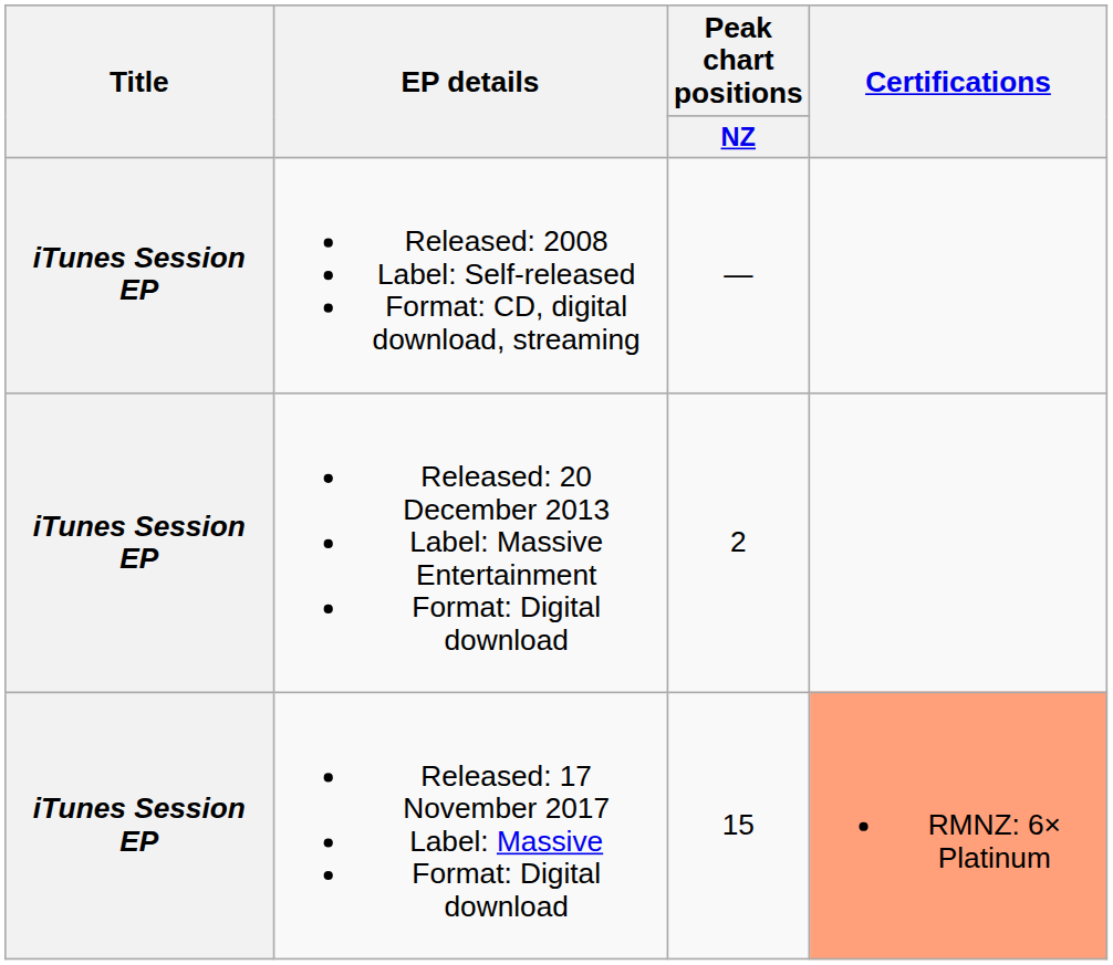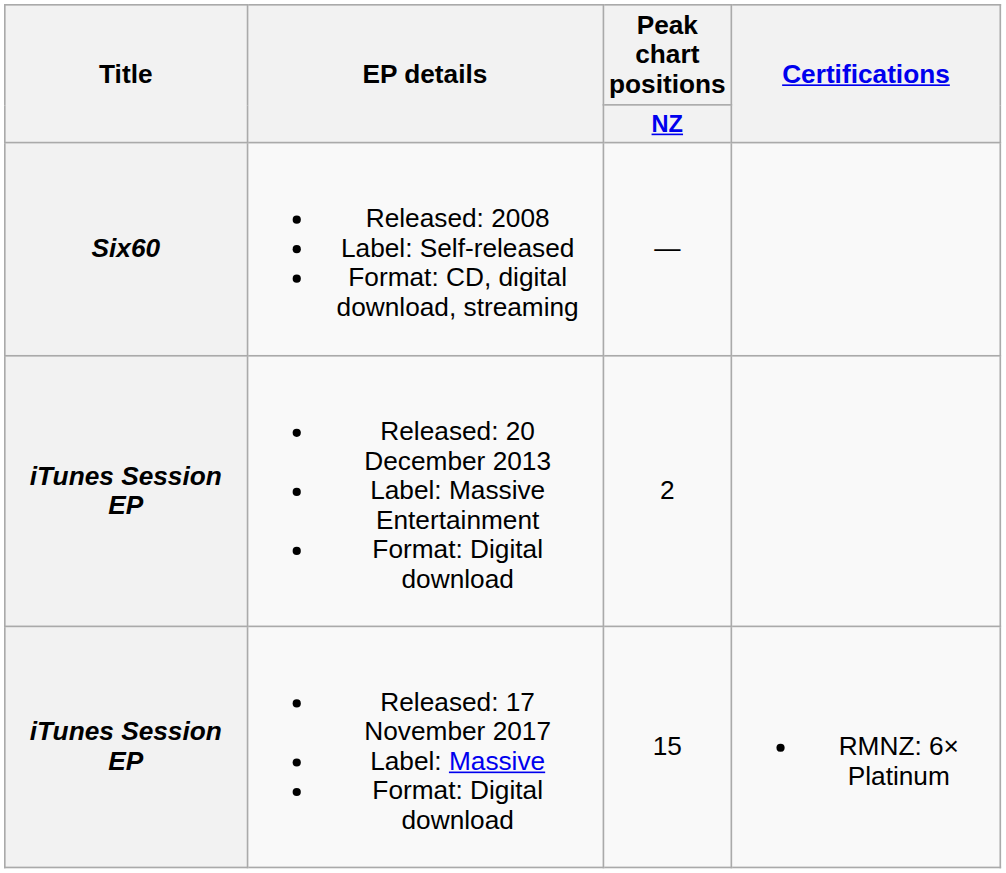row 3 | Title: iTunes Session EP -> Six60
row 5 | Certifications: lightsalmon background -> no background
